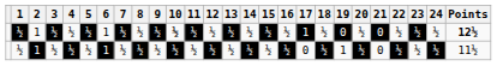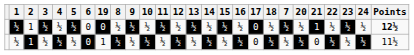columns swapped: 7 <-> 19
row 2 | 6: 1 -> 0
row 2 | 10: bold -> normal
row 2 | 17: 1 -> 0
row 2 | 21: 0 -> 1
row 3 | 6: 1 -> 0
